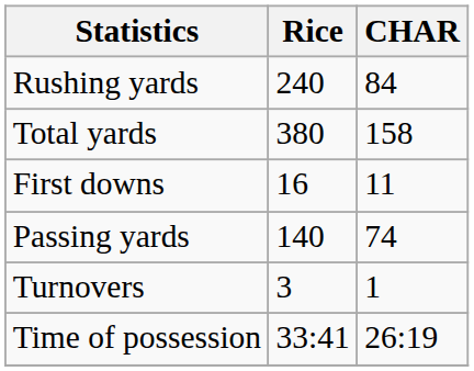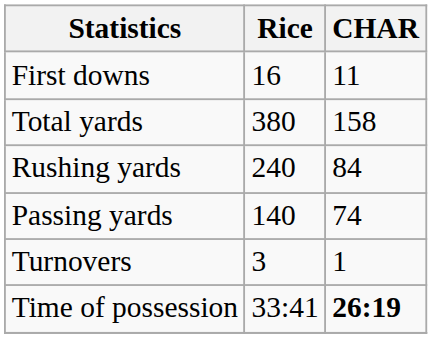rows swapped: First downs <-> Rushing yards
Time of possession | CHAR: normal -> bold
